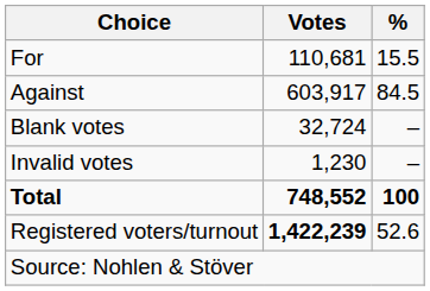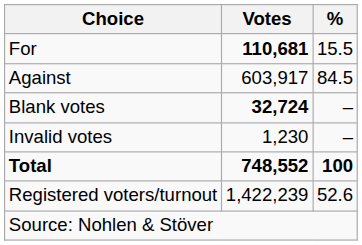For | Votes: normal -> bold
Blank votes | Votes: normal -> bold
Registered voters/turnout | Votes: bold -> normal
